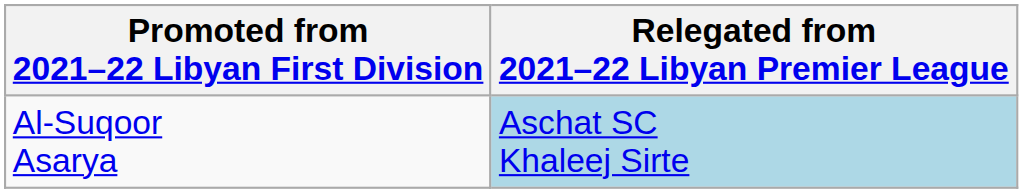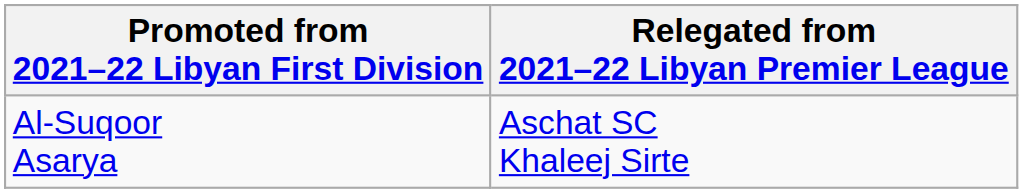Al-Suqoor Asarya | Relegated from 2021–22 Libyan Premier League: lightblue background -> no background
